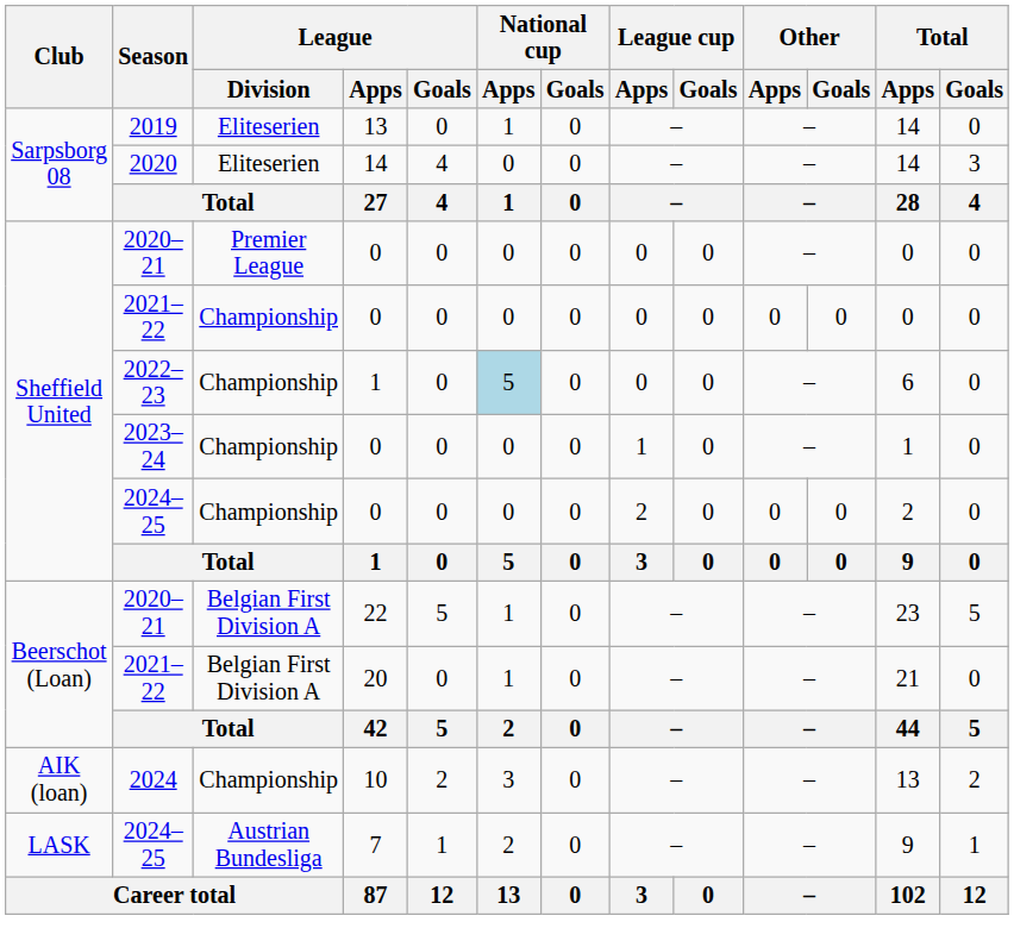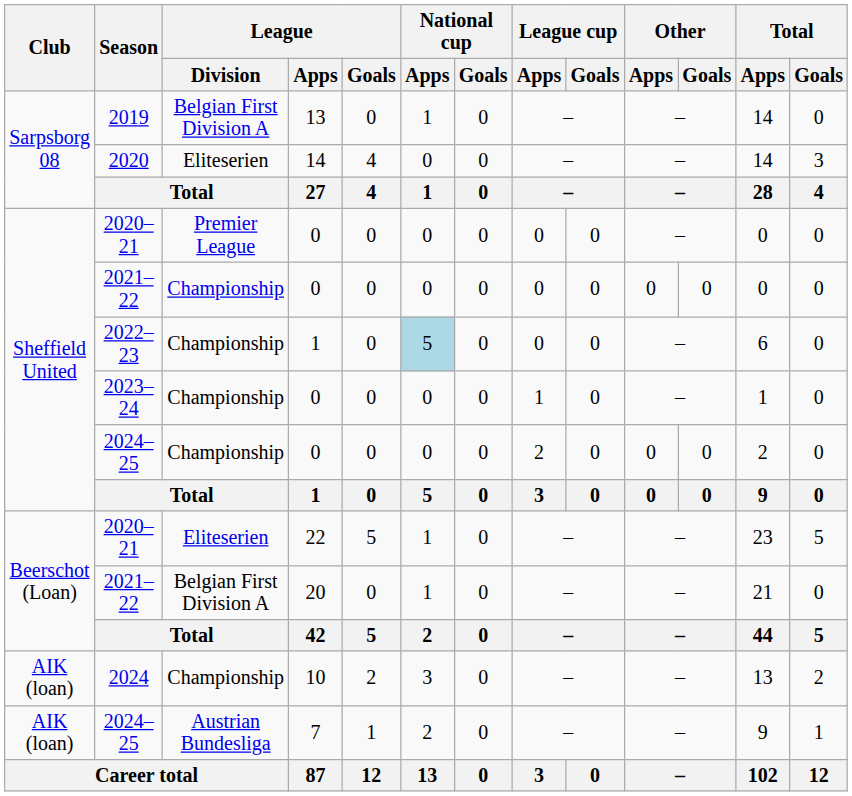2019 | League / Division: Eliteserien -> Belgian First Division A
2020–21 / 22 | League / Division: Belgian First Division A -> Eliteserien
2024–25 / 7 | Club: LASK -> AIK (loan)
